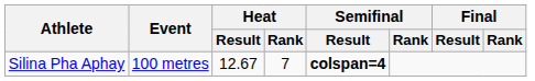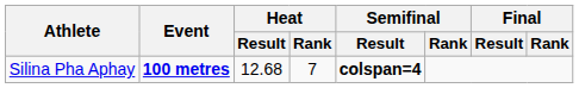Silina Pha Aphay | Event: normal -> bold
Silina Pha Aphay | Heat / Result: 12.67 -> 12.68
